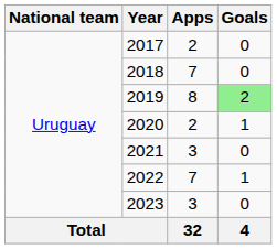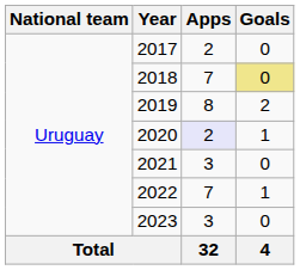2018 | Goals: no background -> khaki background
2019 | Goals: lightgreen background -> no background
2020 | Apps: no background -> lavender background
